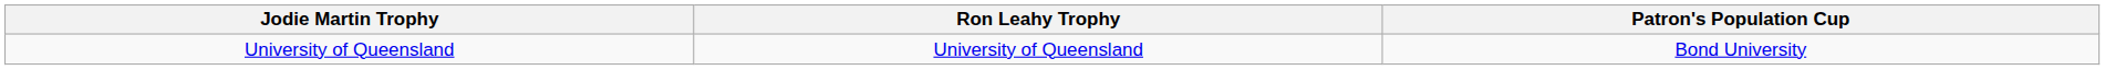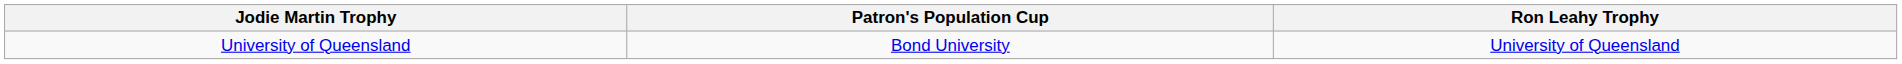columns swapped: Patron's Population Cup <-> Ron Leahy Trophy
